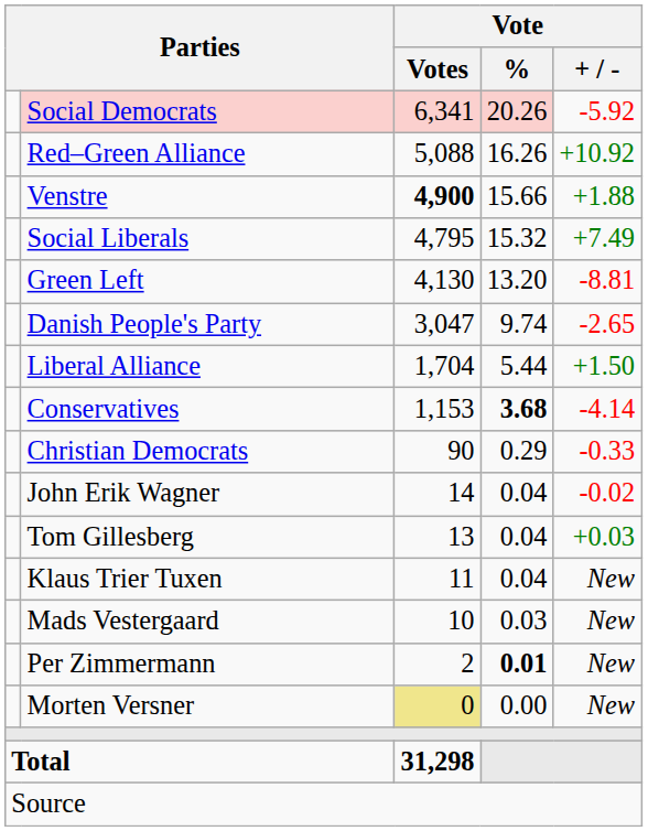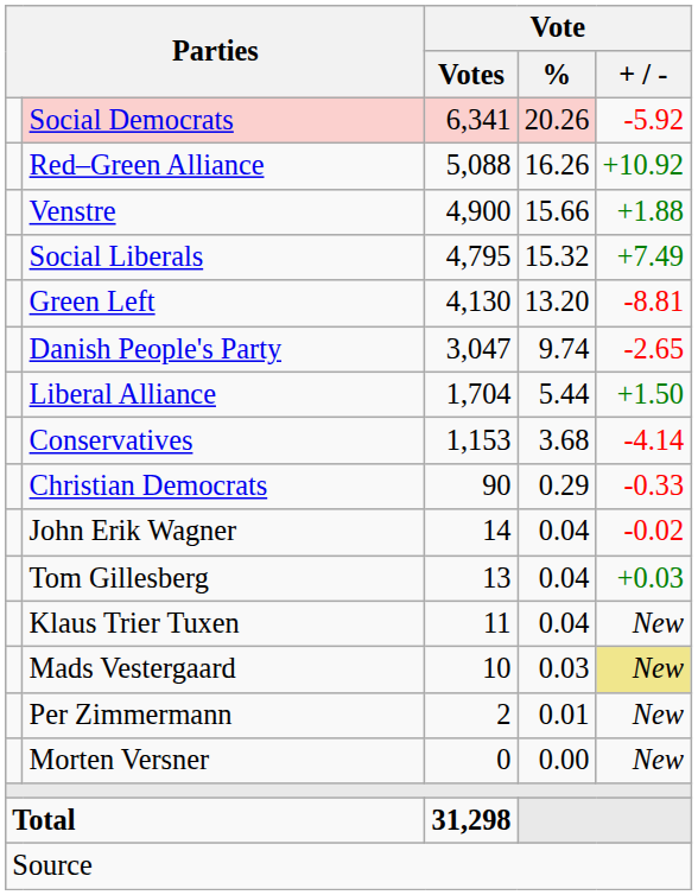Venstre | Vote / Votes: bold -> normal
Conservatives | Vote / %: bold -> normal
Mads Vestergaard | Vote / + / -: no background -> khaki background
Per Zimmermann | Vote / %: bold -> normal
Morten Versner | Vote / Votes: khaki background -> no background
